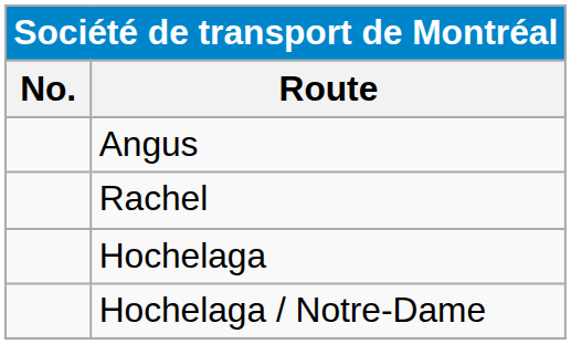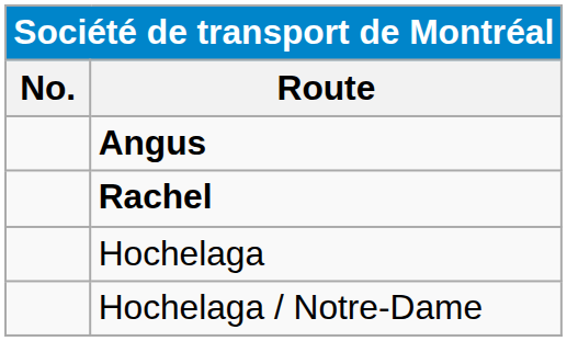Angus | Route: normal -> bold
Rachel | Route: normal -> bold
